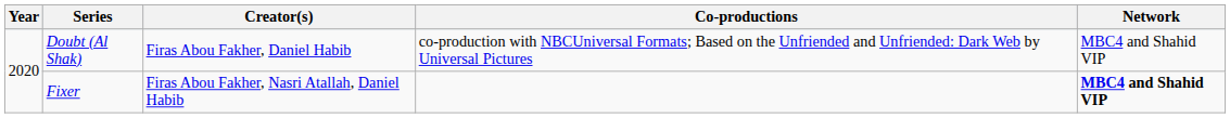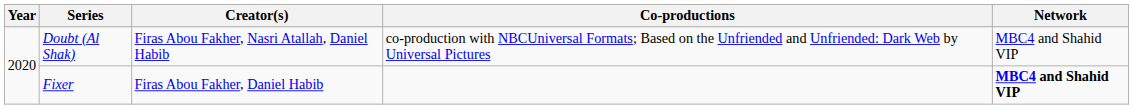Doubt (Al Shak) | Creator(s): Firas Abou Fakher, Daniel Habib -> Firas Abou Fakher, Nasri Atallah, Daniel Habib
Fixer | Creator(s): Firas Abou Fakher, Nasri Atallah, Daniel Habib -> Firas Abou Fakher, Daniel Habib
